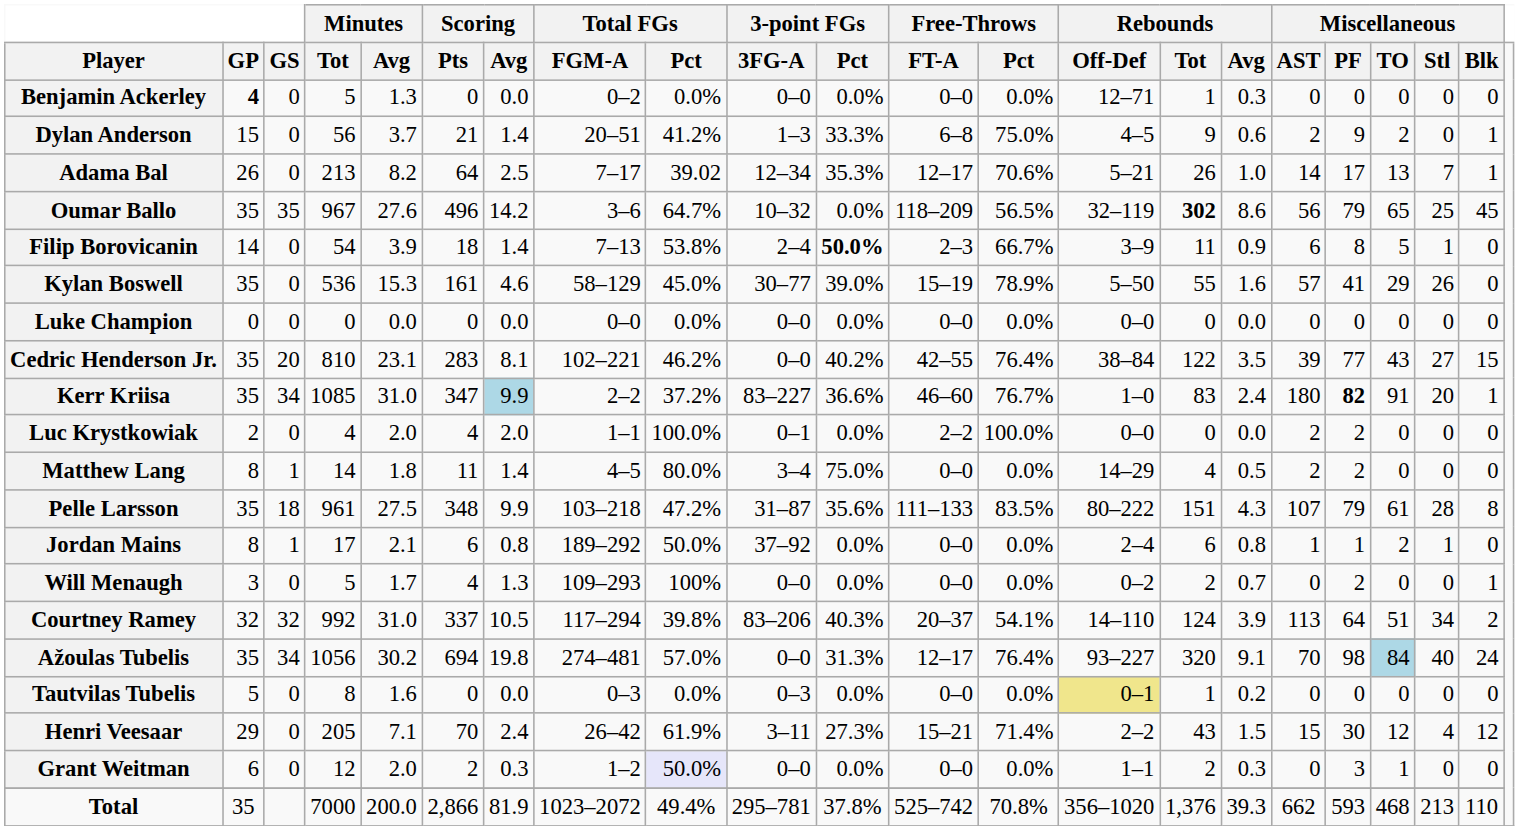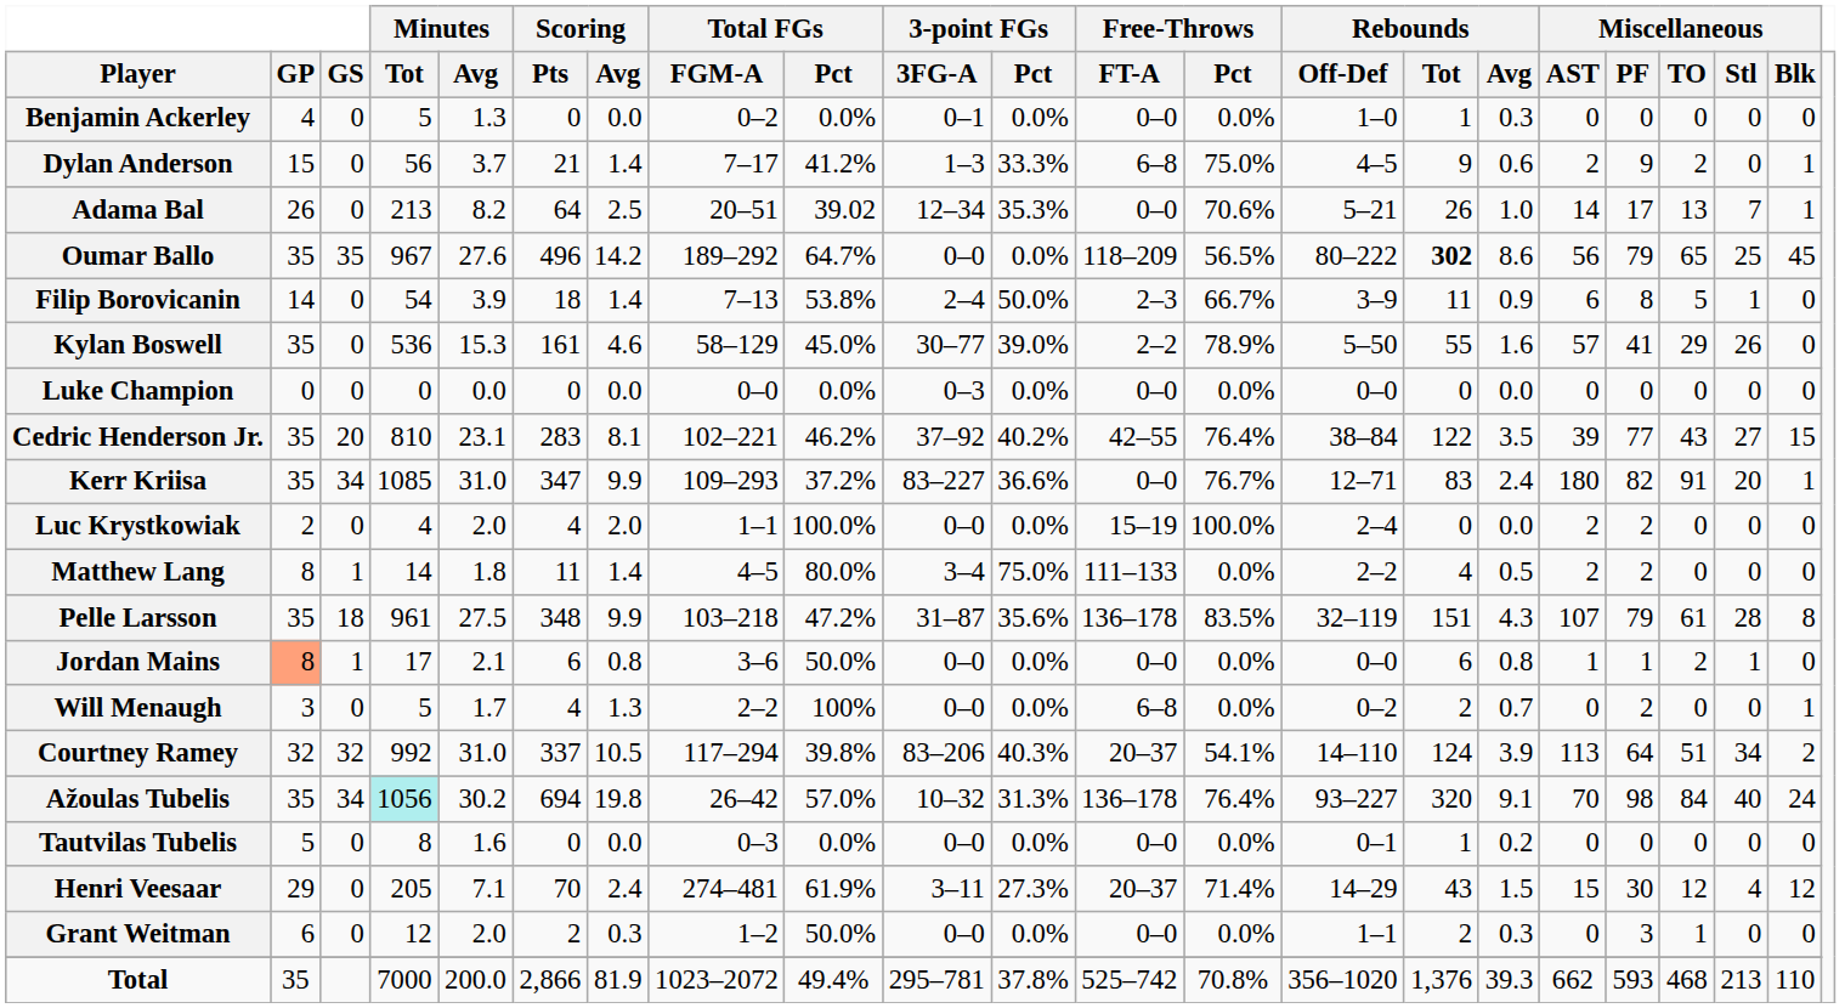Benjamin Ackerley | GP: bold -> normal
Benjamin Ackerley | 3-point FGs / 3FG-A: 0–0 -> 0–1
Benjamin Ackerley | Rebounds / Off-Def: 12–71 -> 1–0
Dylan Anderson | Total FGs / FGM-A: 20–51 -> 7–17
Adama Bal | Total FGs / FGM-A: 7–17 -> 20–51
Adama Bal | Free-Throws / FT-A: 12–17 -> 0–0
Oumar Ballo | Total FGs / FGM-A: 3–6 -> 189–292
Oumar Ballo | 3-point FGs / 3FG-A: 10–32 -> 0–0
Oumar Ballo | Rebounds / Off-Def: 32–119 -> 80–222
Filip Borovicanin | 3-point FGs / Pct: bold -> normal
Kylan Boswell | Free-Throws / FT-A: 15–19 -> 2–2
Luke Champion | 3-point FGs / 3FG-A: 0–0 -> 0–3
Cedric Henderson Jr. | 3-point FGs / 3FG-A: 0–0 -> 37–92
Kerr Kriisa | Scoring / Avg: lightblue background -> no background
Kerr Kriisa | Total FGs / FGM-A: 2–2 -> 109–293
Kerr Kriisa | Free-Throws / FT-A: 46–60 -> 0–0
Kerr Kriisa | Rebounds / Off-Def: 1–0 -> 12–71
Kerr Kriisa | Miscellaneous / PF: bold -> normal
Luc Krystkowiak | 3-point FGs / 3FG-A: 0–1 -> 0–0
Luc Krystkowiak | Free-Throws / FT-A: 2–2 -> 15–19
Luc Krystkowiak | Rebounds / Off-Def: 0–0 -> 2–4
Matthew Lang | Free-Throws / FT-A: 0–0 -> 111–133
Matthew Lang | Rebounds / Off-Def: 14–29 -> 2–2
Pelle Larsson | Free-Throws / FT-A: 111–133 -> 136–178
Pelle Larsson | Rebounds / Off-Def: 80–222 -> 32–119
Jordan Mains | GP: no background -> lightsalmon background
Jordan Mains | Total FGs / FGM-A: 189–292 -> 3–6
Jordan Mains | 3-point FGs / 3FG-A: 37–92 -> 0–0
Jordan Mains | Rebounds / Off-Def: 2–4 -> 0–0
Will Menaugh | Total FGs / FGM-A: 109–293 -> 2–2
Will Menaugh | Free-Throws / FT-A: 0–0 -> 6–8
Ažoulas Tubelis | Minutes / Tot: no background -> paleturquoise background
Ažoulas Tubelis | Total FGs / FGM-A: 274–481 -> 26–42
Ažoulas Tubelis | 3-point FGs / 3FG-A: 0–0 -> 10–32
Ažoulas Tubelis | Free-Throws / FT-A: 12–17 -> 136–178
Ažoulas Tubelis | Miscellaneous / TO: lightblue background -> no background
Tautvilas Tubelis | 3-point FGs / 3FG-A: 0–3 -> 0–0
Tautvilas Tubelis | Rebounds / Off-Def: khaki background -> no background
Henri Veesaar | Total FGs / FGM-A: 26–42 -> 274–481
Henri Veesaar | Free-Throws / FT-A: 15–21 -> 20–37
Henri Veesaar | Rebounds / Off-Def: 2–2 -> 14–29
Grant Weitman | Total FGs / Pct: lavender background -> no background
